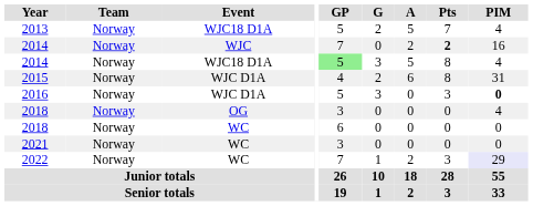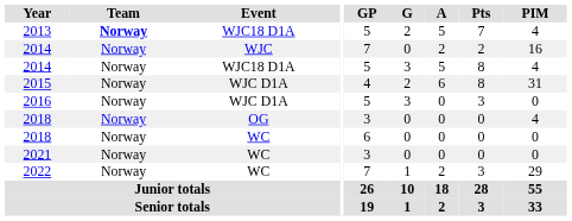2013 | Team: normal -> bold
2014 / WJC | Pts: bold -> normal
2014 / WJC18 D1A | GP: lightgreen background -> no background
2016 | PIM: bold -> normal
2022 | PIM: lavender background -> no background
